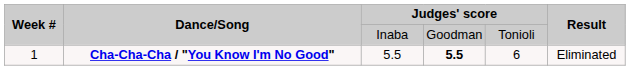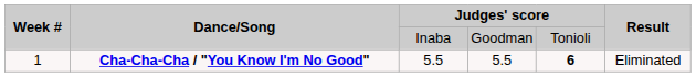1 | column 4: bold -> normal
1 | column 5: normal -> bold
